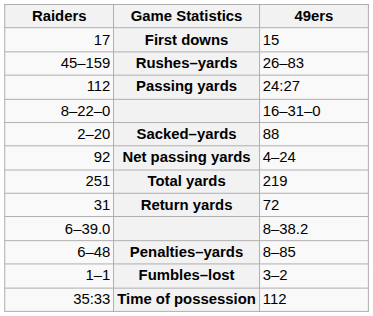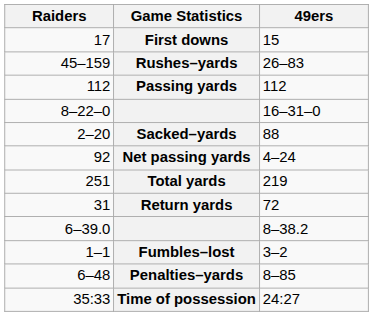Passing yards | 49ers: 24:27 -> 112
rows swapped: Fumbles–lost <-> Penalties–yards
Time of possession | 49ers: 112 -> 24:27
